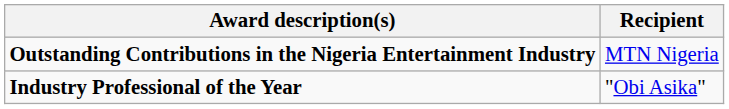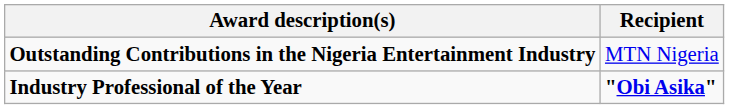Industry Professional of the Year | Recipient: normal -> bold
